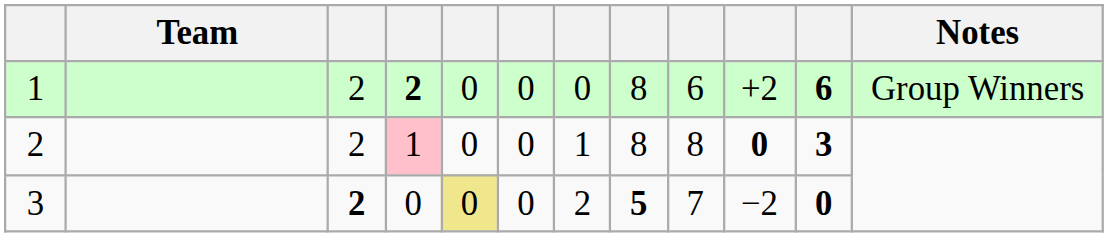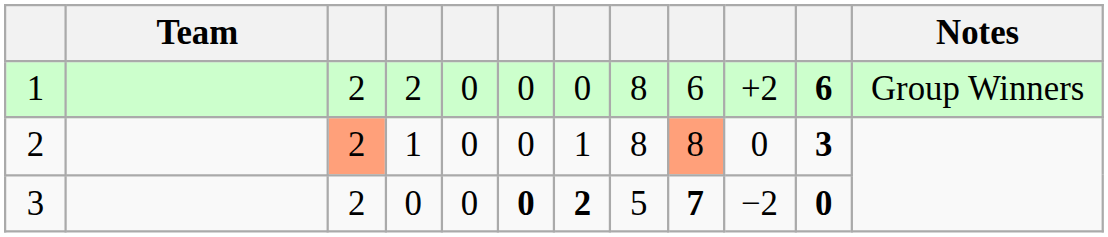row 2 | column 4: bold -> normal
row 3 | column 3: no background -> lightsalmon background
row 3 | column 4: pink background -> no background
row 3 | column 9: no background -> lightsalmon background
row 3 | column 10: bold -> normal
row 4 | column 3: bold -> normal
row 4 | column 5: khaki background -> no background
row 4 | column 6: normal -> bold
row 4 | column 7: normal -> bold
row 4 | column 8: bold -> normal
row 4 | column 9: normal -> bold
